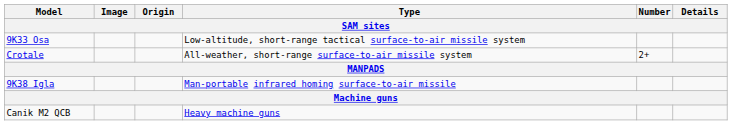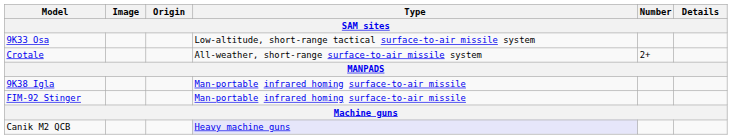+ row: FIM-92 Stinger | Man-portable infrared homing surface-to-air missile
Canik M2 QCB | Type: no background -> lavender background
